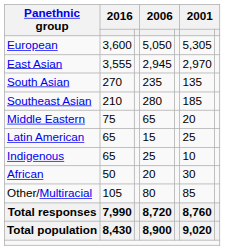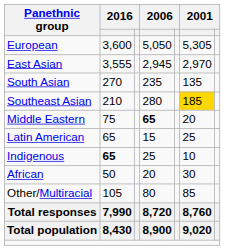Southeast Asian | column 6: no background -> gold background
Middle Eastern | column 4: normal -> bold
Indigenous | column 2: normal -> bold
